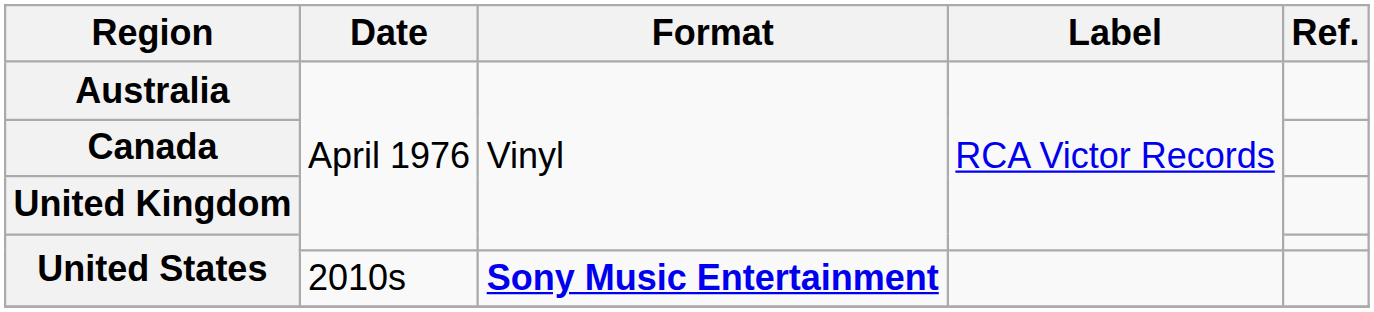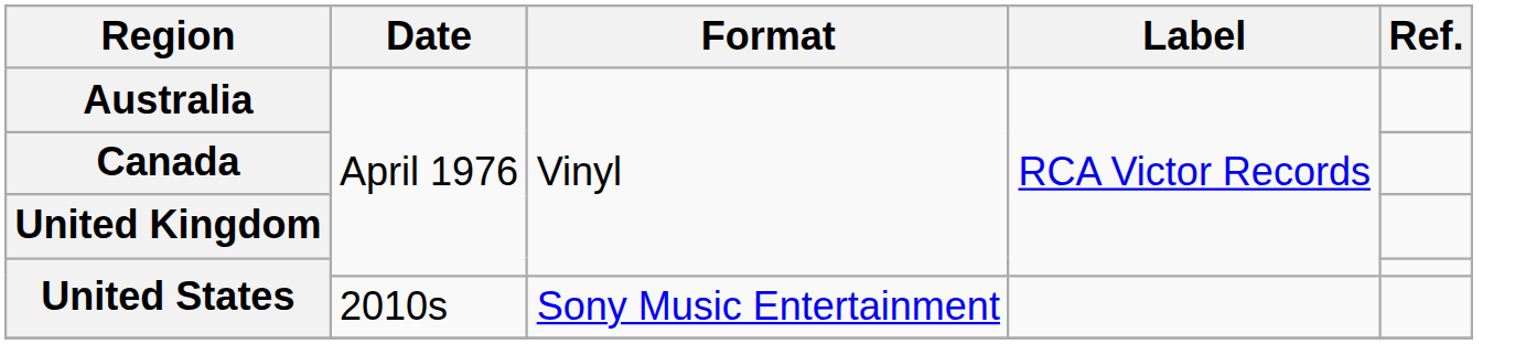United States / 2010s | Format: bold -> normal
